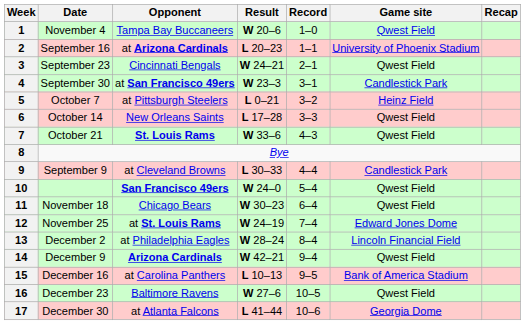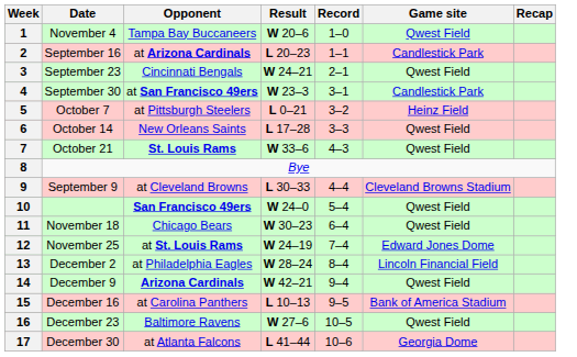2 | Game site: University of Phoenix Stadium -> Candlestick Park
9 | Game site: Candlestick Park -> Cleveland Browns Stadium
